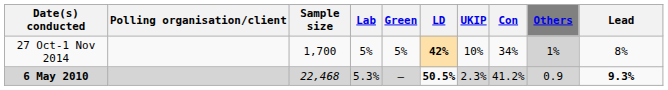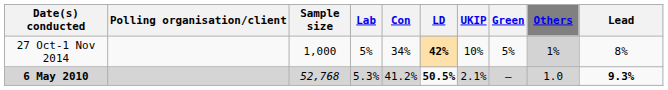columns swapped: Con <-> Green
27 Oct-1 Nov 2014 | Sample size: 1,700 -> 1,000
6 May 2010 | Sample size: 22,468 -> 52,768
6 May 2010 | UKIP: 2.3% -> 2.1%
6 May 2010 | Others: 0.9 -> 1.0
